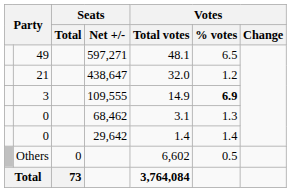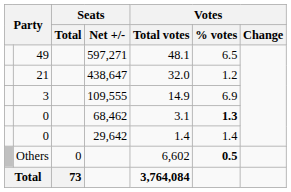3 | Votes / % votes: bold -> normal
0 / 68,462 | Votes / % votes: normal -> bold
Others | Votes / % votes: normal -> bold
